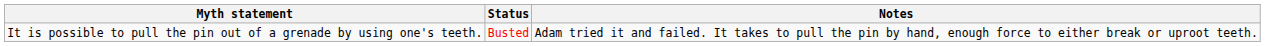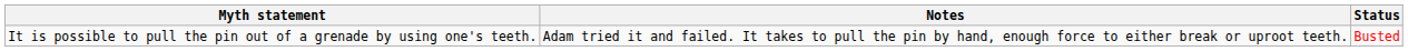columns swapped: Status <-> Notes
